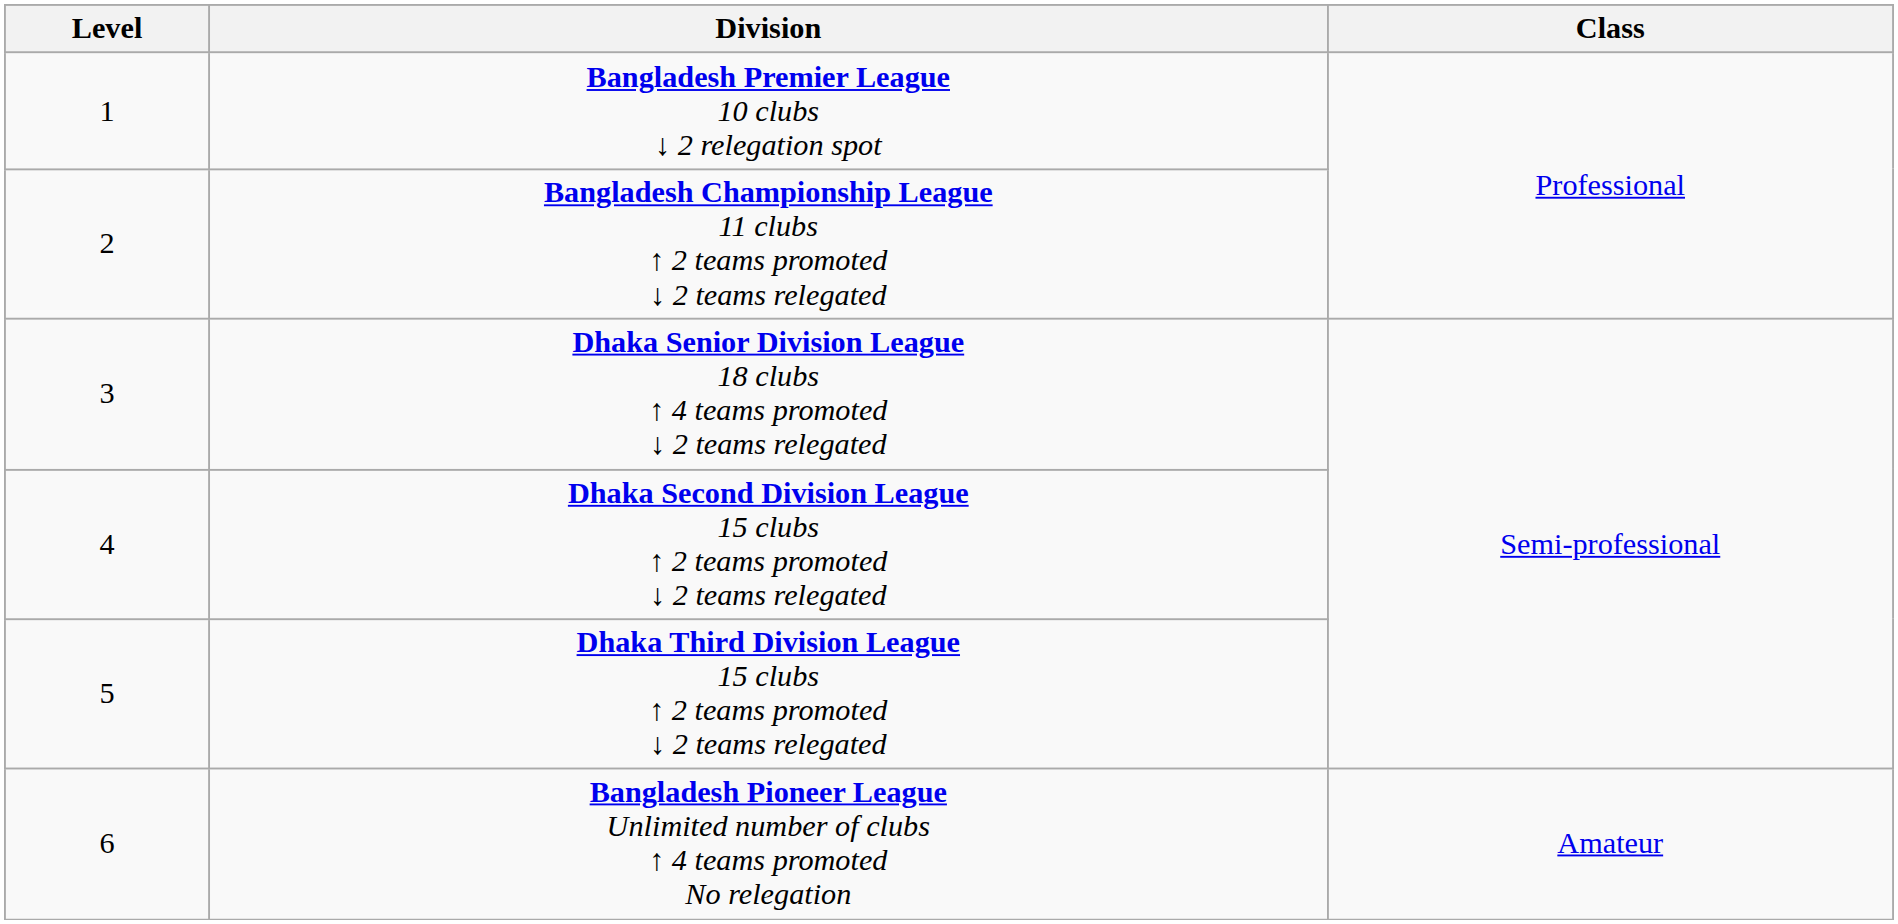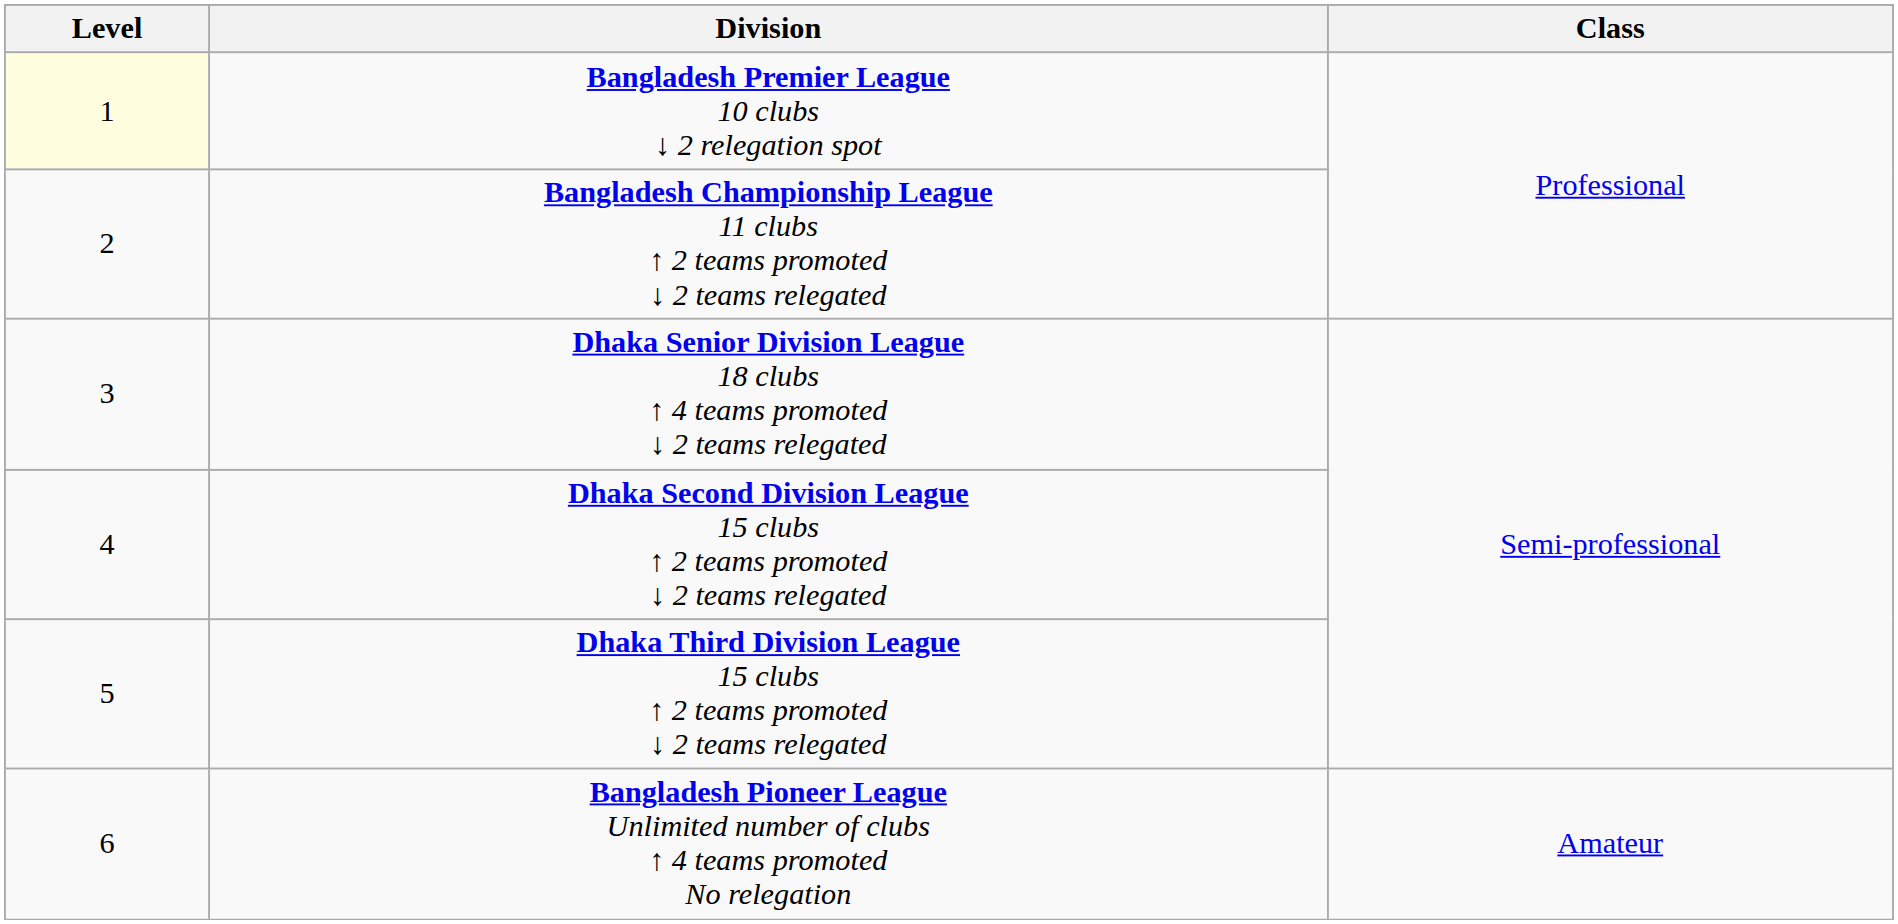Bangladesh Premier League 10 clubs ↓ 2 relegation spot | Level: no background -> lightyellow background
